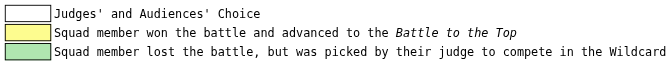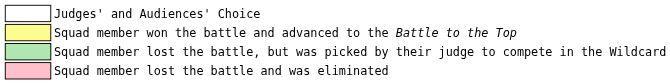+ row: Squad member lost the battle and was eliminated
